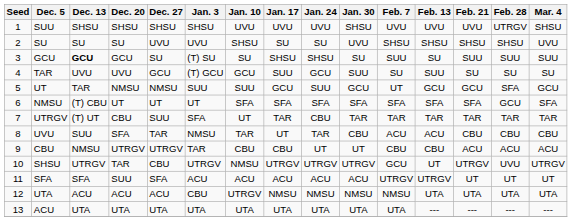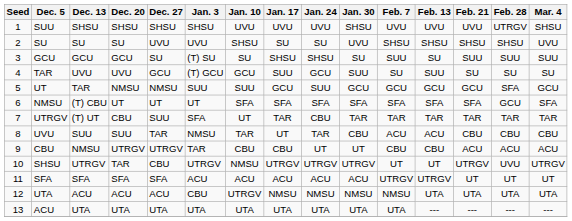row 4 | Dec. 13: bold -> normal
row 6 | Feb. 7: UT -> GCU
row 9 | Dec. 20: SFA -> SUU
row 11 | Feb. 7: GCU -> UT
row 12 | Dec. 20: SUU -> SFA
